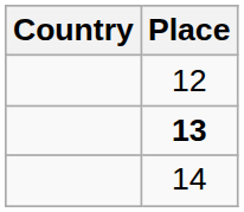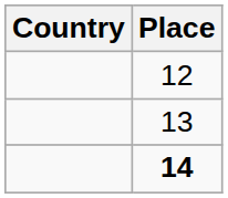13 | Place: bold -> normal
14 | Place: normal -> bold
